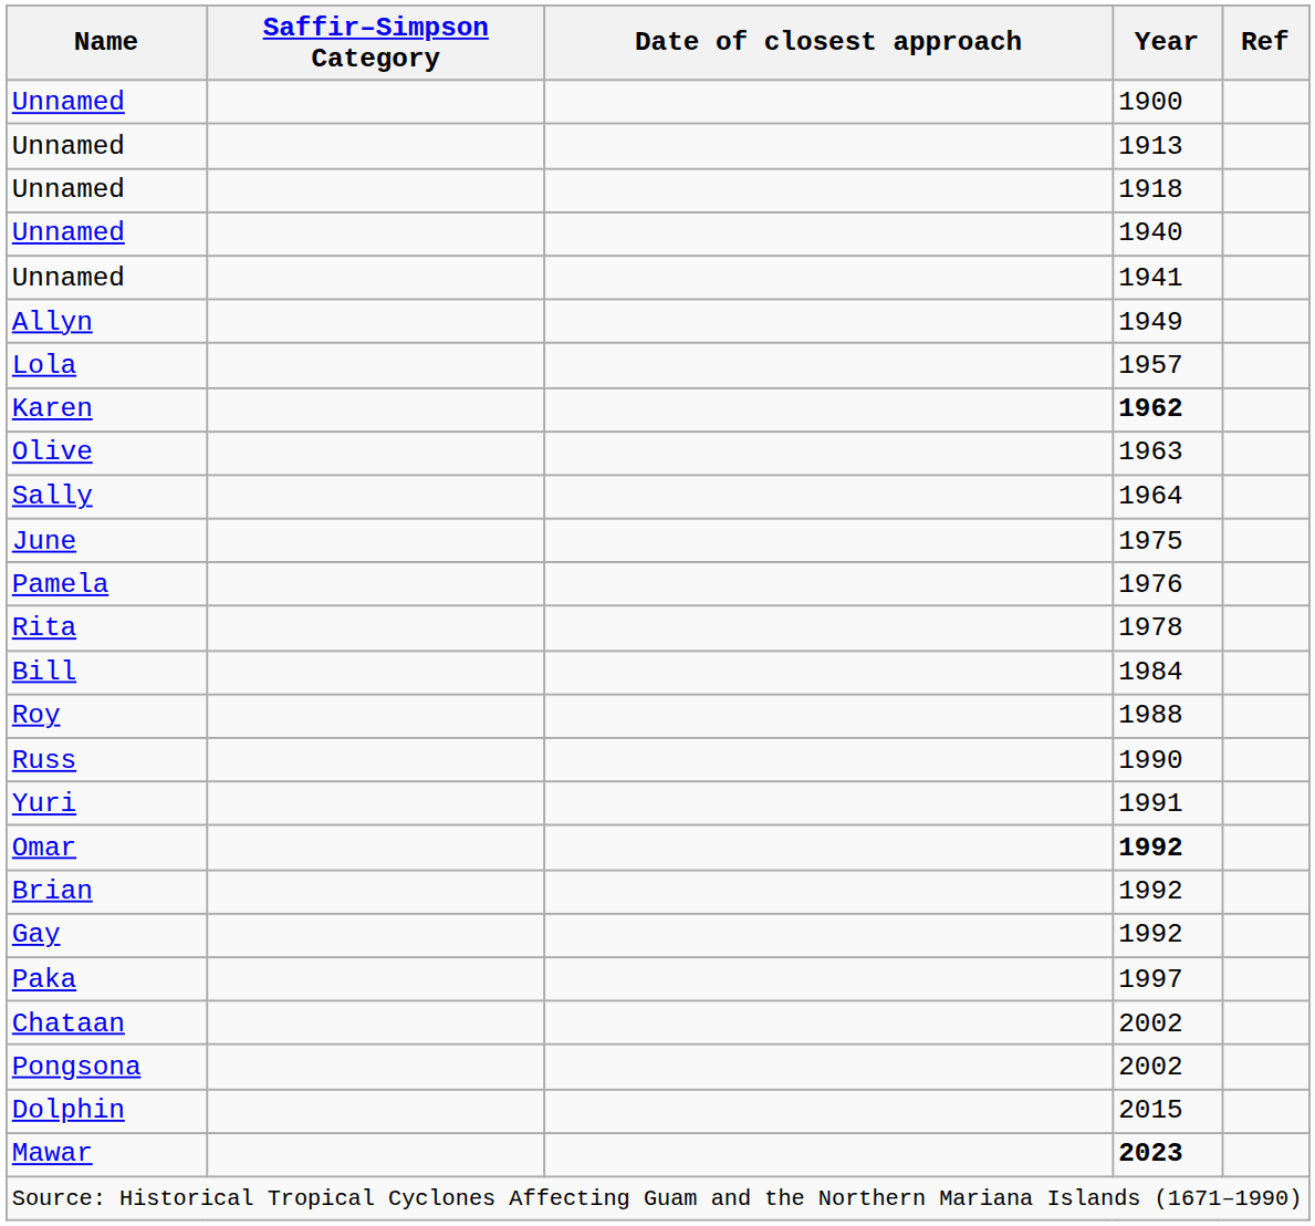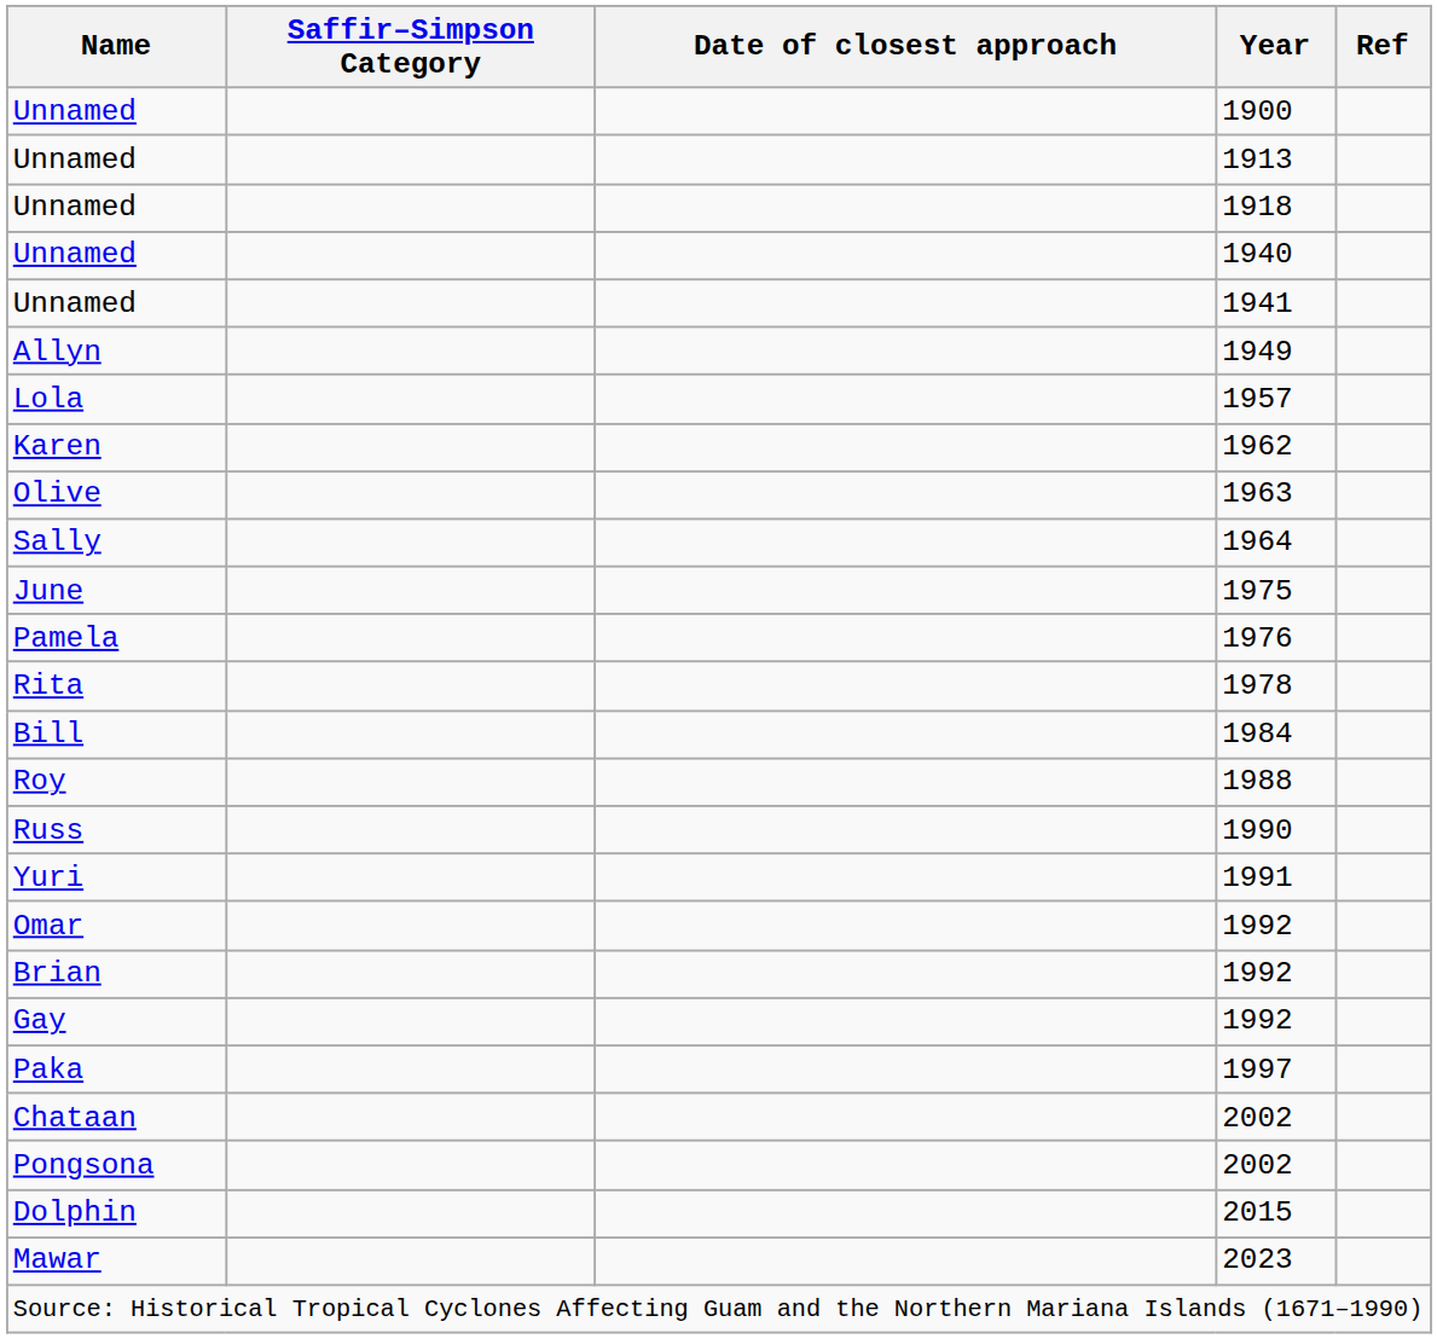1962 | Year: bold -> normal
Omar / 1992 | Year: bold -> normal
2023 | Year: bold -> normal
